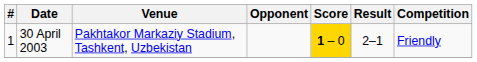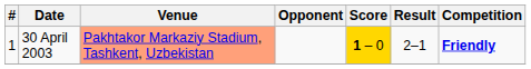30 April 2003 | Venue: no background -> lightsalmon background
30 April 2003 | Competition: normal -> bold
